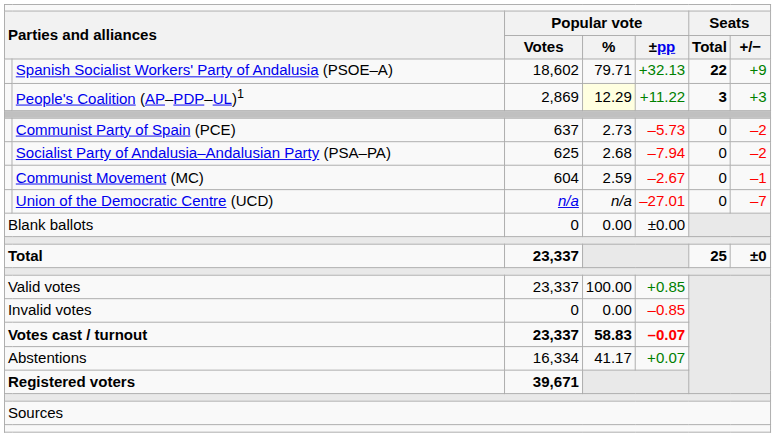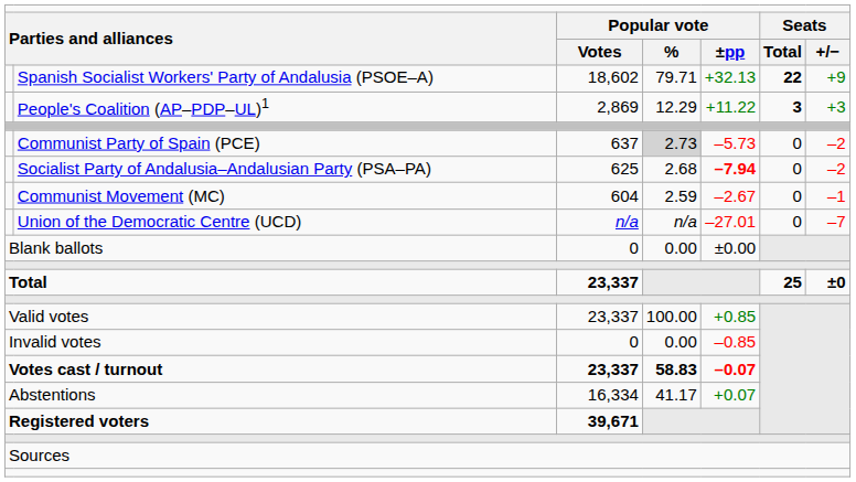People's Coalition (AP–PDP–UL)1 | column 4: lightyellow background -> no background
Communist Party of Spain (PCE) | column 4: no background -> lightgrey background
Socialist Party of Andalusia–Andalusian Party (PSA–PA) | column 5: normal -> bold
